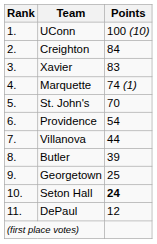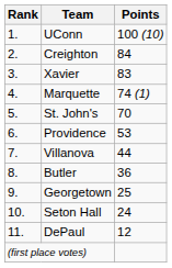Providence | Points: 54 -> 53
Butler | Points: 39 -> 36
Seton Hall | Points: bold -> normal
